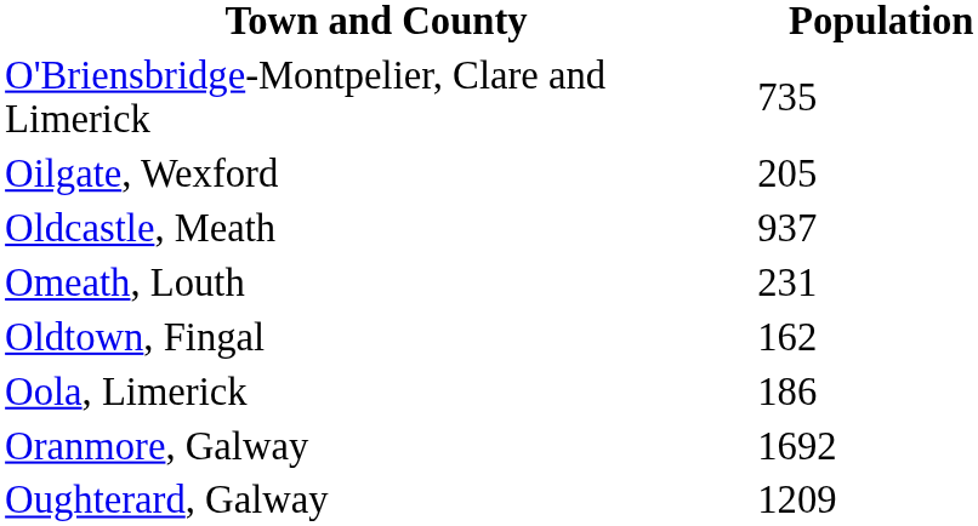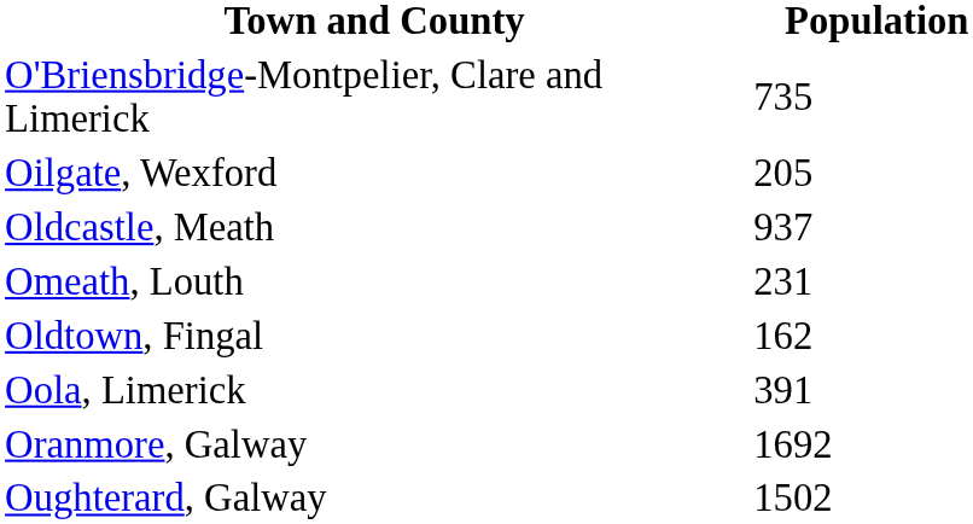Oola, Limerick | Population: 186 -> 391
Oughterard, Galway | Population: 1209 -> 1502
